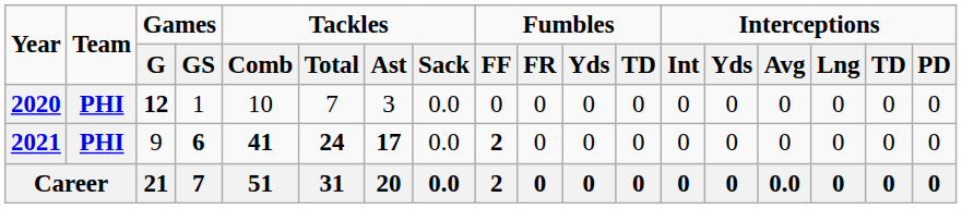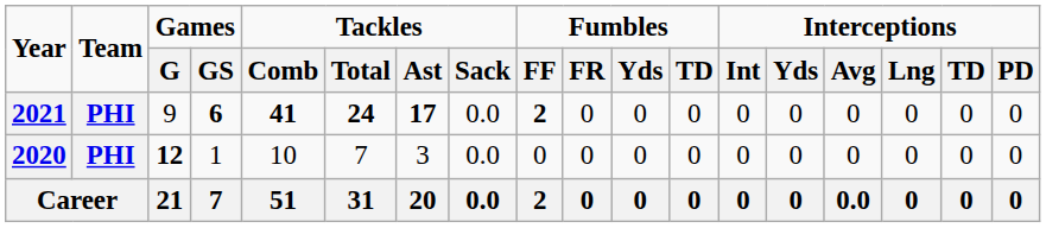rows swapped: 2020 <-> 2021
